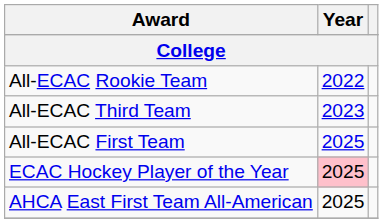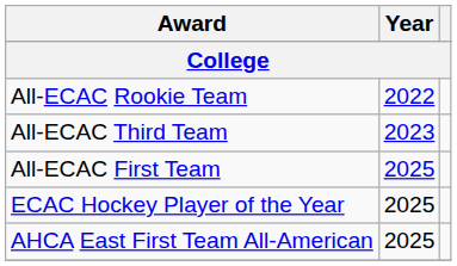ECAC Hockey Player of the Year | Year: pink background -> no background
